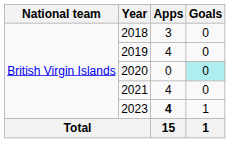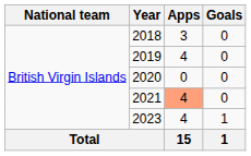2020 | Goals: paleturquoise background -> no background
2021 | Apps: no background -> lightsalmon background
2023 | Apps: bold -> normal
